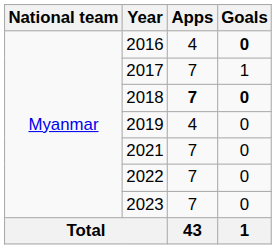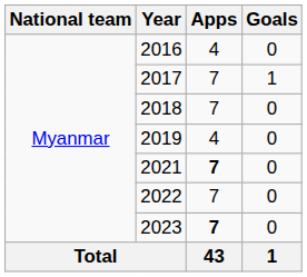2016 | Goals: bold -> normal
2018 | Apps: bold -> normal
2018 | Goals: bold -> normal
2021 | Apps: normal -> bold
2023 | Apps: normal -> bold
